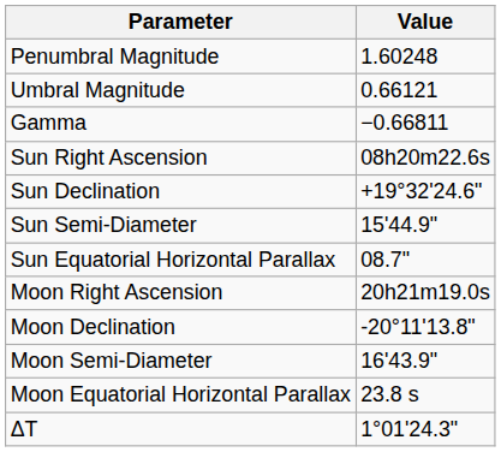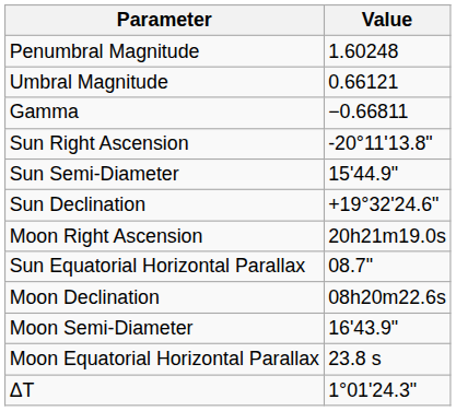Sun Right Ascension | Value: 08h20m22.6s -> -20°11'13.8"
rows swapped: Sun Declination <-> Sun Semi-Diameter
rows swapped: Sun Equatorial Horizontal Parallax <-> Moon Right Ascension
Moon Declination | Value: -20°11'13.8" -> 08h20m22.6s
